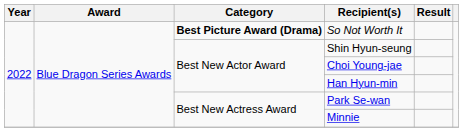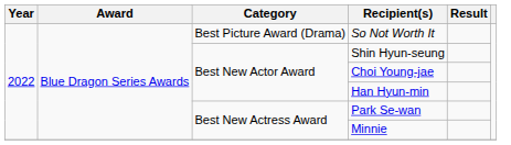So Not Worth It | Category: bold -> normal
